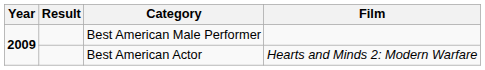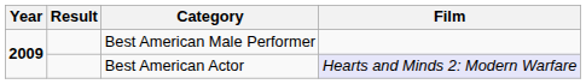Best American Actor | Film: no background -> lavender background
